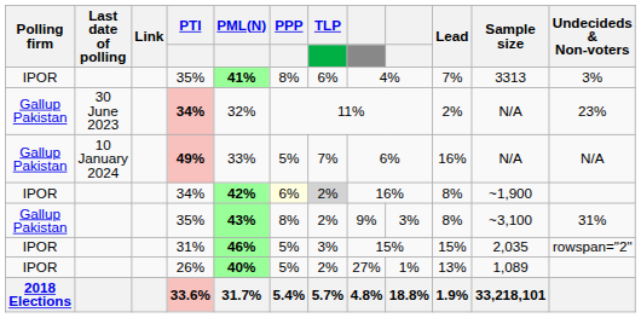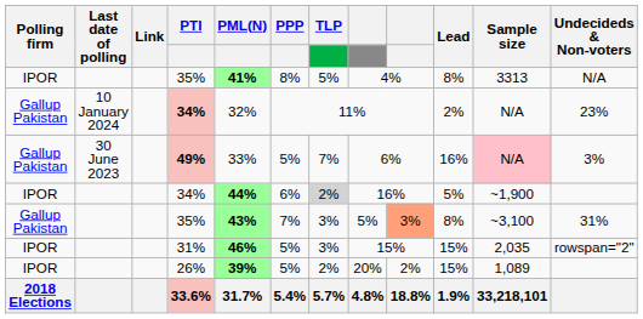IPOR / 35% | TLP: 6% -> 5%
IPOR / 35% | Lead: 7% -> 8%
IPOR / 35% | Undecideds & Non-voters: 3% -> N/A
Gallup Pakistan / 34% | Last date of polling: 30 June 2023 -> 10 January 2024
49% | Last date of polling: 10 January 2024 -> 30 June 2023
49% | Sample size: no background -> pink background
49% | Undecideds & Non-voters: N/A -> 3%
IPOR / 34% | PML(N): 42% -> 44%
IPOR / 34% | PPP: lightyellow background -> no background
IPOR / 34% | Lead: 8% -> 5%
Gallup Pakistan / 35% | PPP: 8% -> 7%
Gallup Pakistan / 35% | TLP: 2% -> 3%
Gallup Pakistan / 35% | column 8: 9% -> 5%
Gallup Pakistan / 35% | column 9: no background -> lightsalmon background
26% | PML(N): 40% -> 39%
26% | column 8: 27% -> 20%
26% | column 9: 1% -> 2%
26% | Lead: 13% -> 15%
